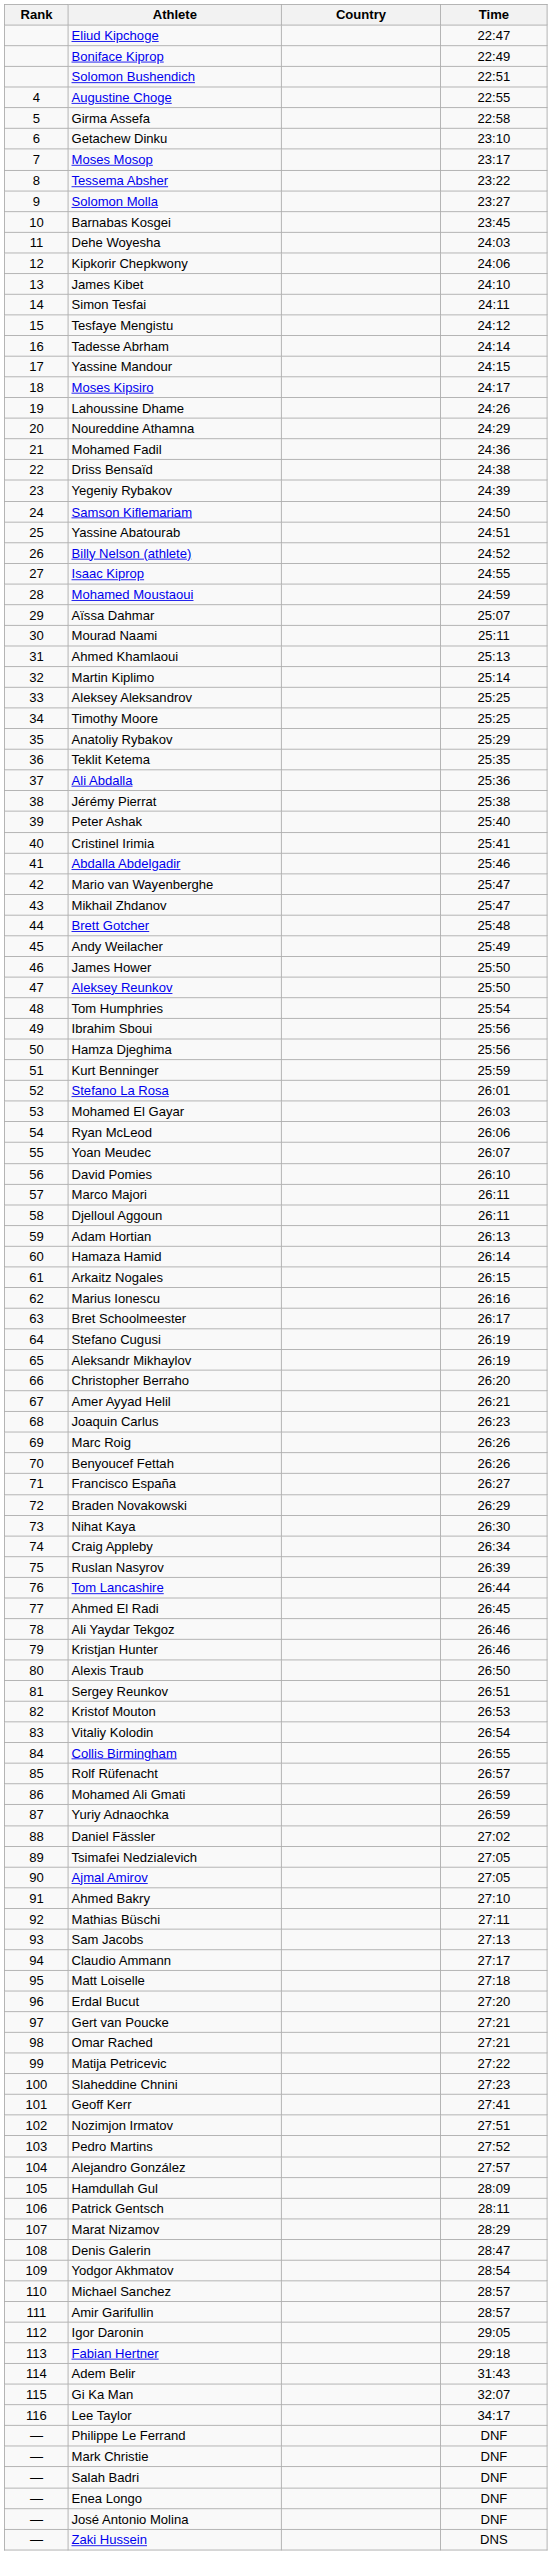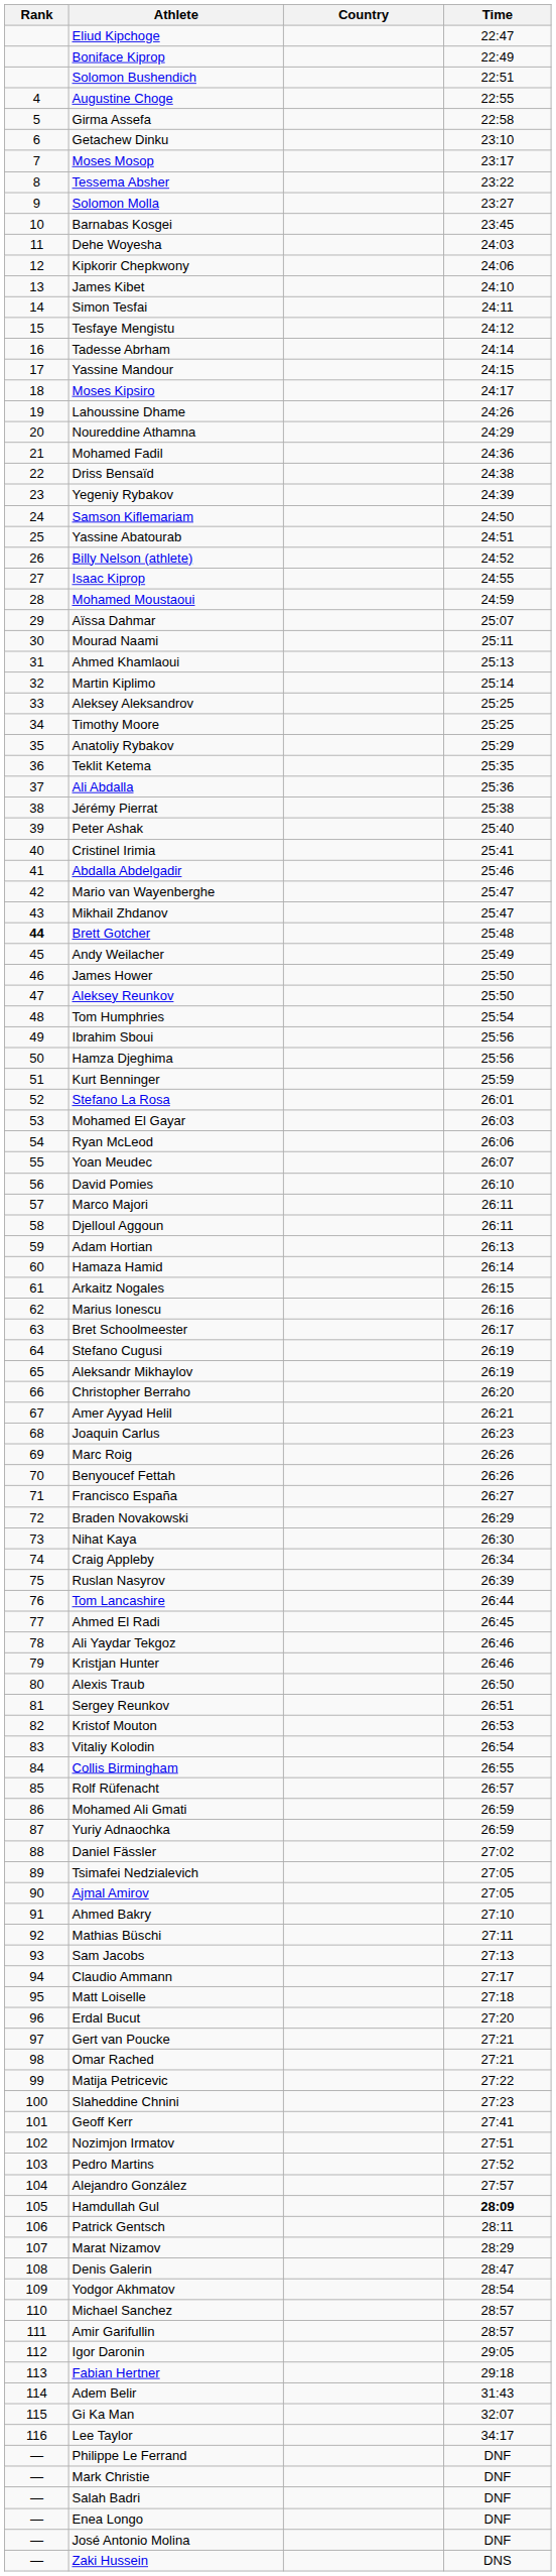Brett Gotcher | Rank: normal -> bold
Hamdullah Gul | Time: normal -> bold
